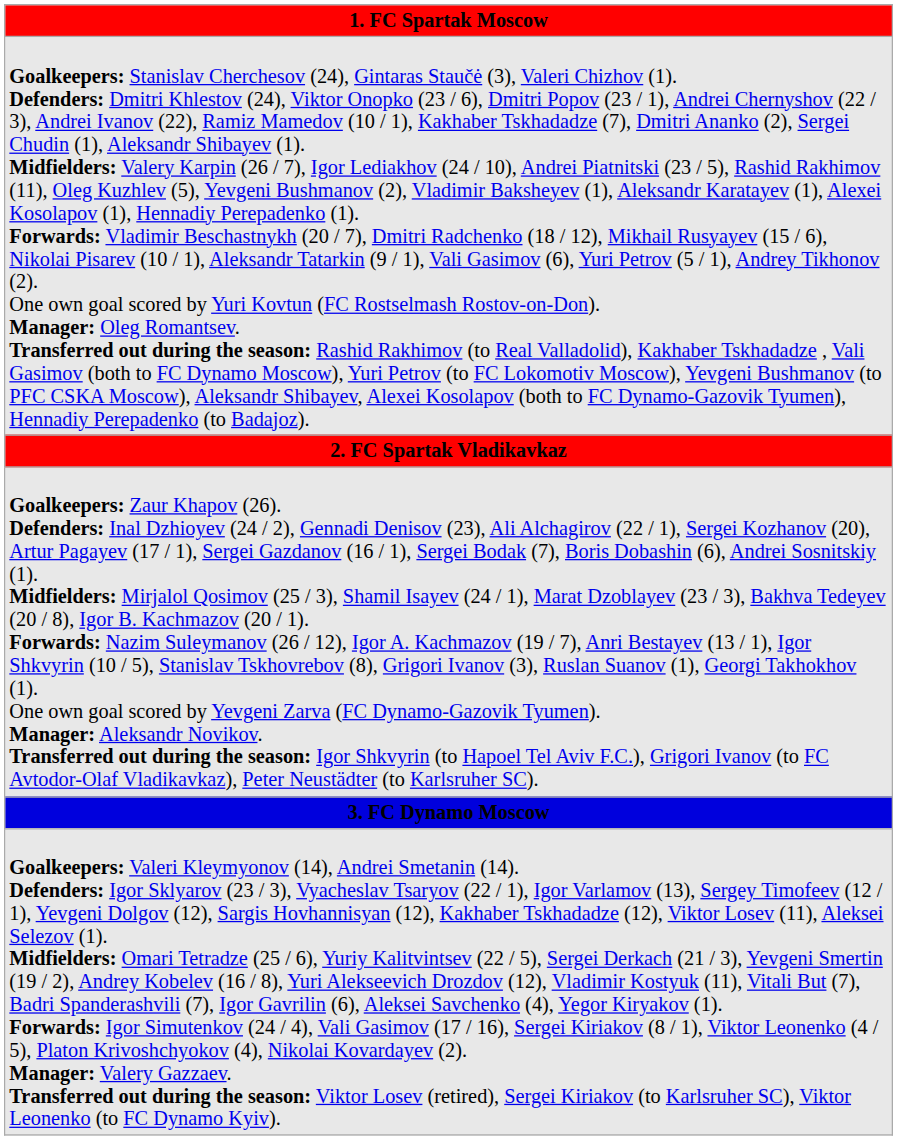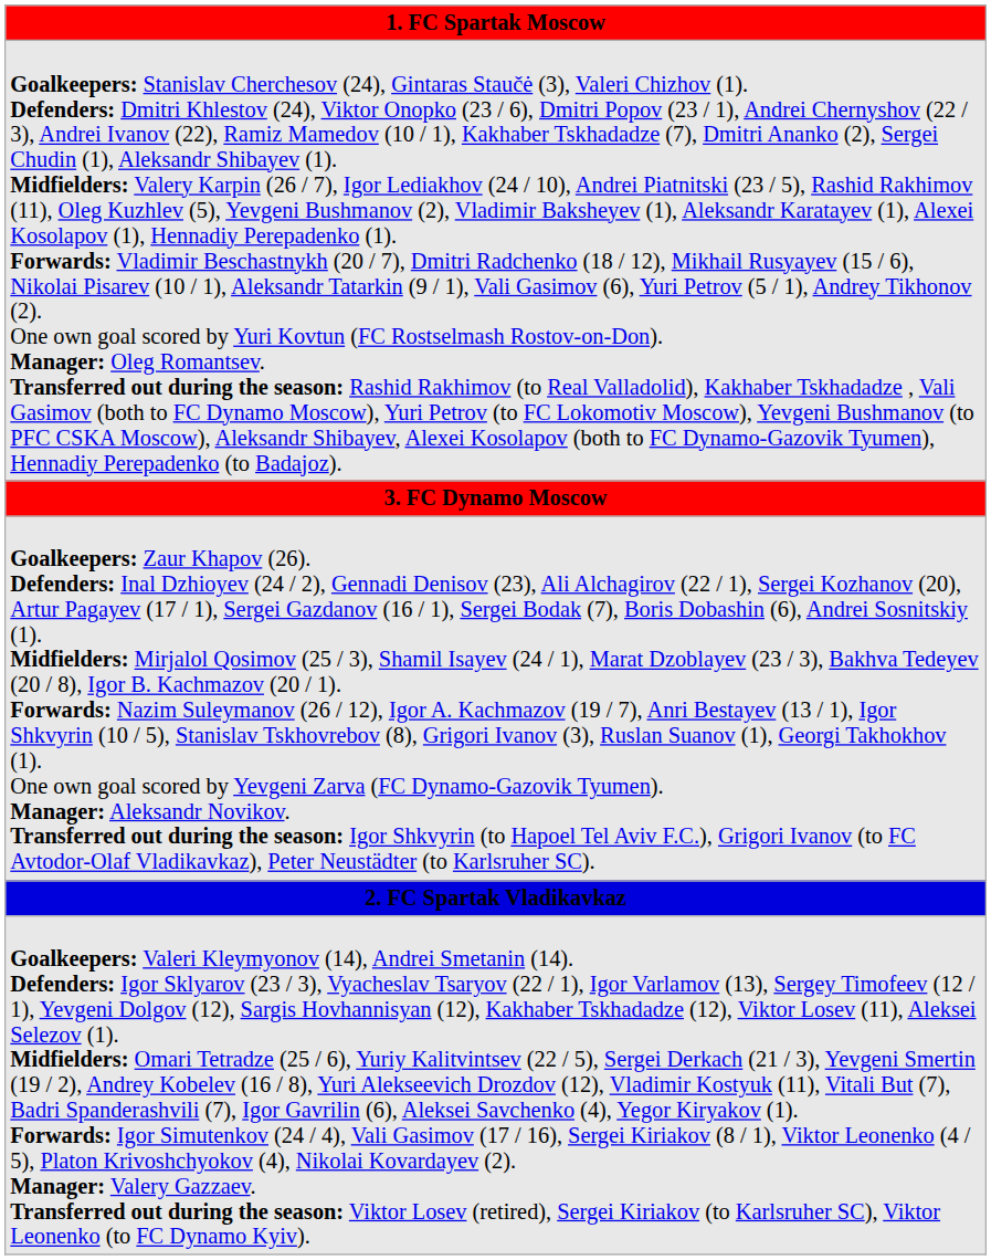row 3 | column 1: 2. FC Spartak Vladikavkaz -> 3. FC Dynamo Moscow
row 5 | column 1: 3. FC Dynamo Moscow -> 2. FC Spartak Vladikavkaz
